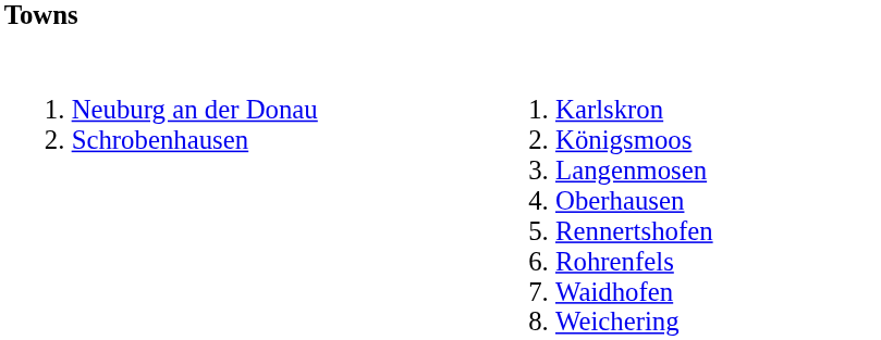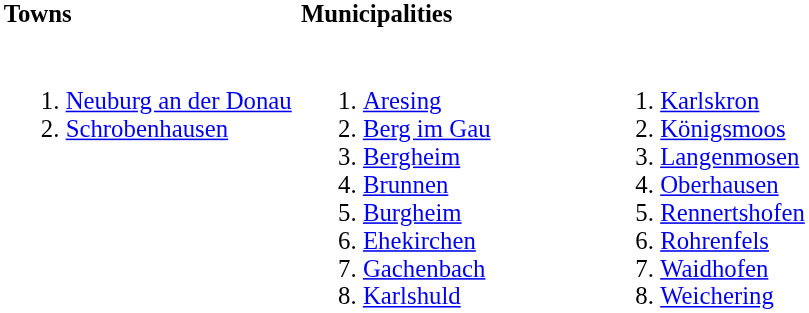+ column: Municipalities | Aresing Berg im Gau Bergheim Brunnen Burgheim Ehekirchen Gachenbach Karlshuld
